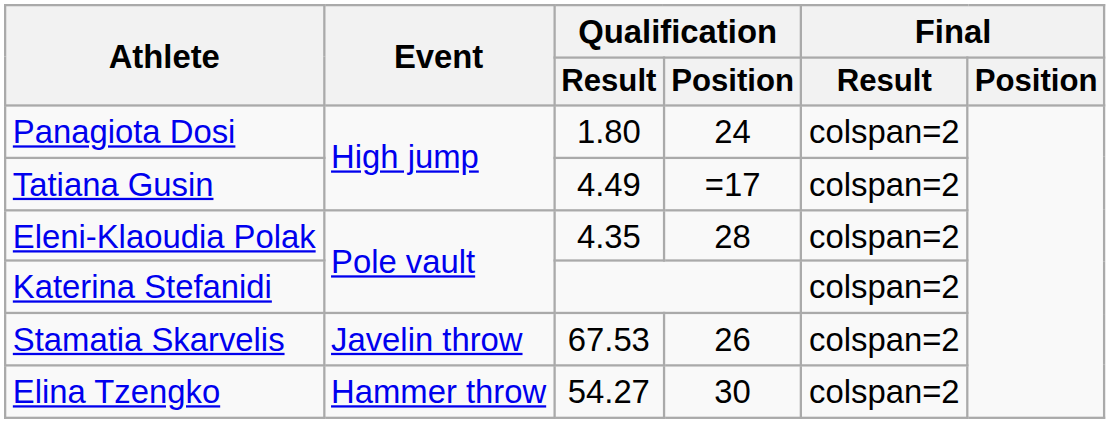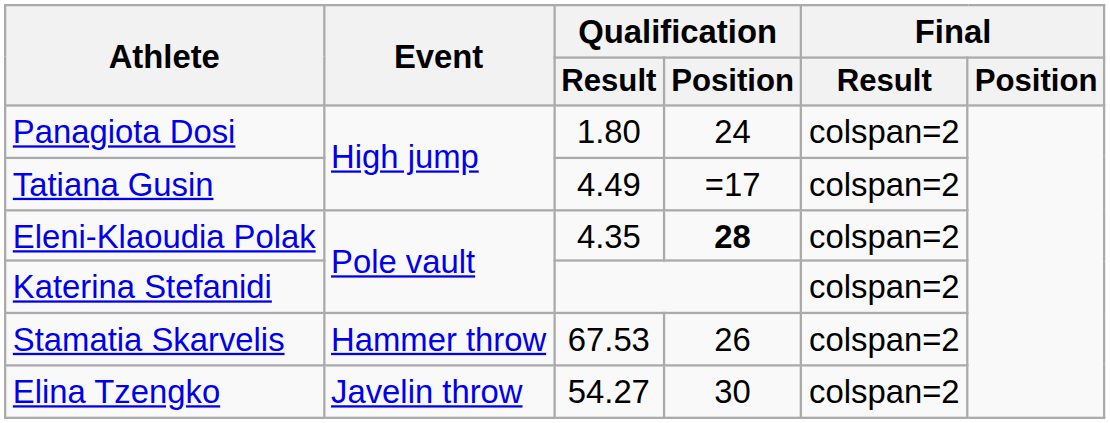Eleni-Klaoudia Polak | Qualification / Position: normal -> bold
Stamatia Skarvelis | Event: Javelin throw -> Hammer throw
Elina Tzengko | Event: Hammer throw -> Javelin throw
